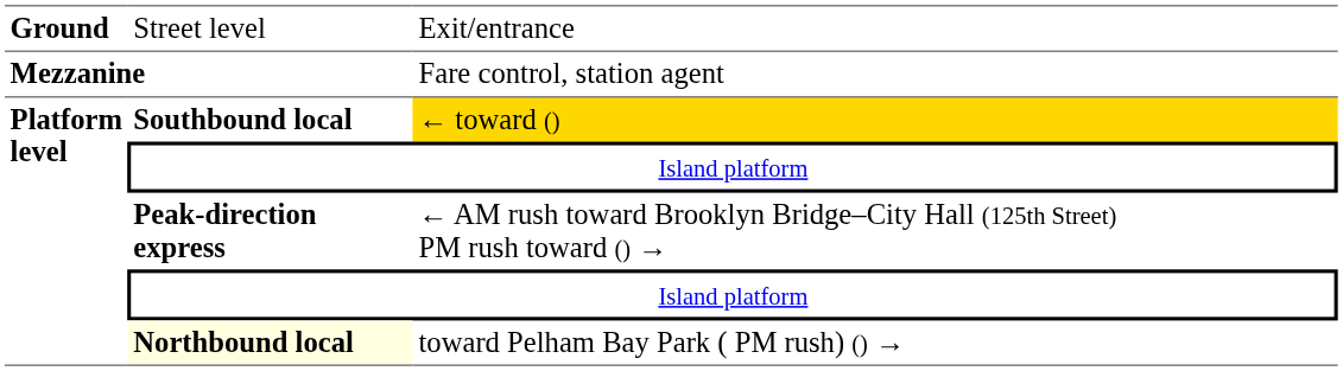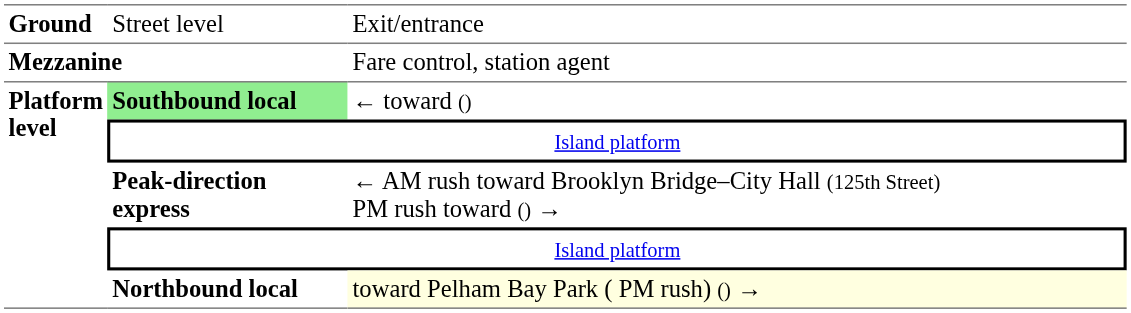Southbound local | column 2: no background -> lightgreen background
Southbound local | column 3: gold background -> no background
Northbound local | column 2: lightyellow background -> no background
Northbound local | column 3: no background -> lightyellow background
